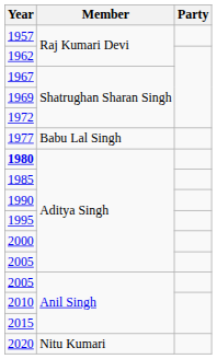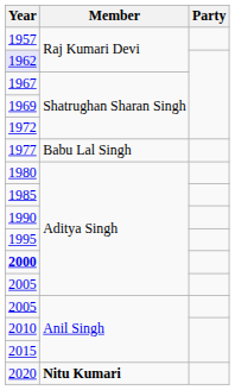1962 | Year: no background -> lavender background
1980 | Year: bold -> normal
2000 | Year: normal -> bold
2020 | Member: normal -> bold
